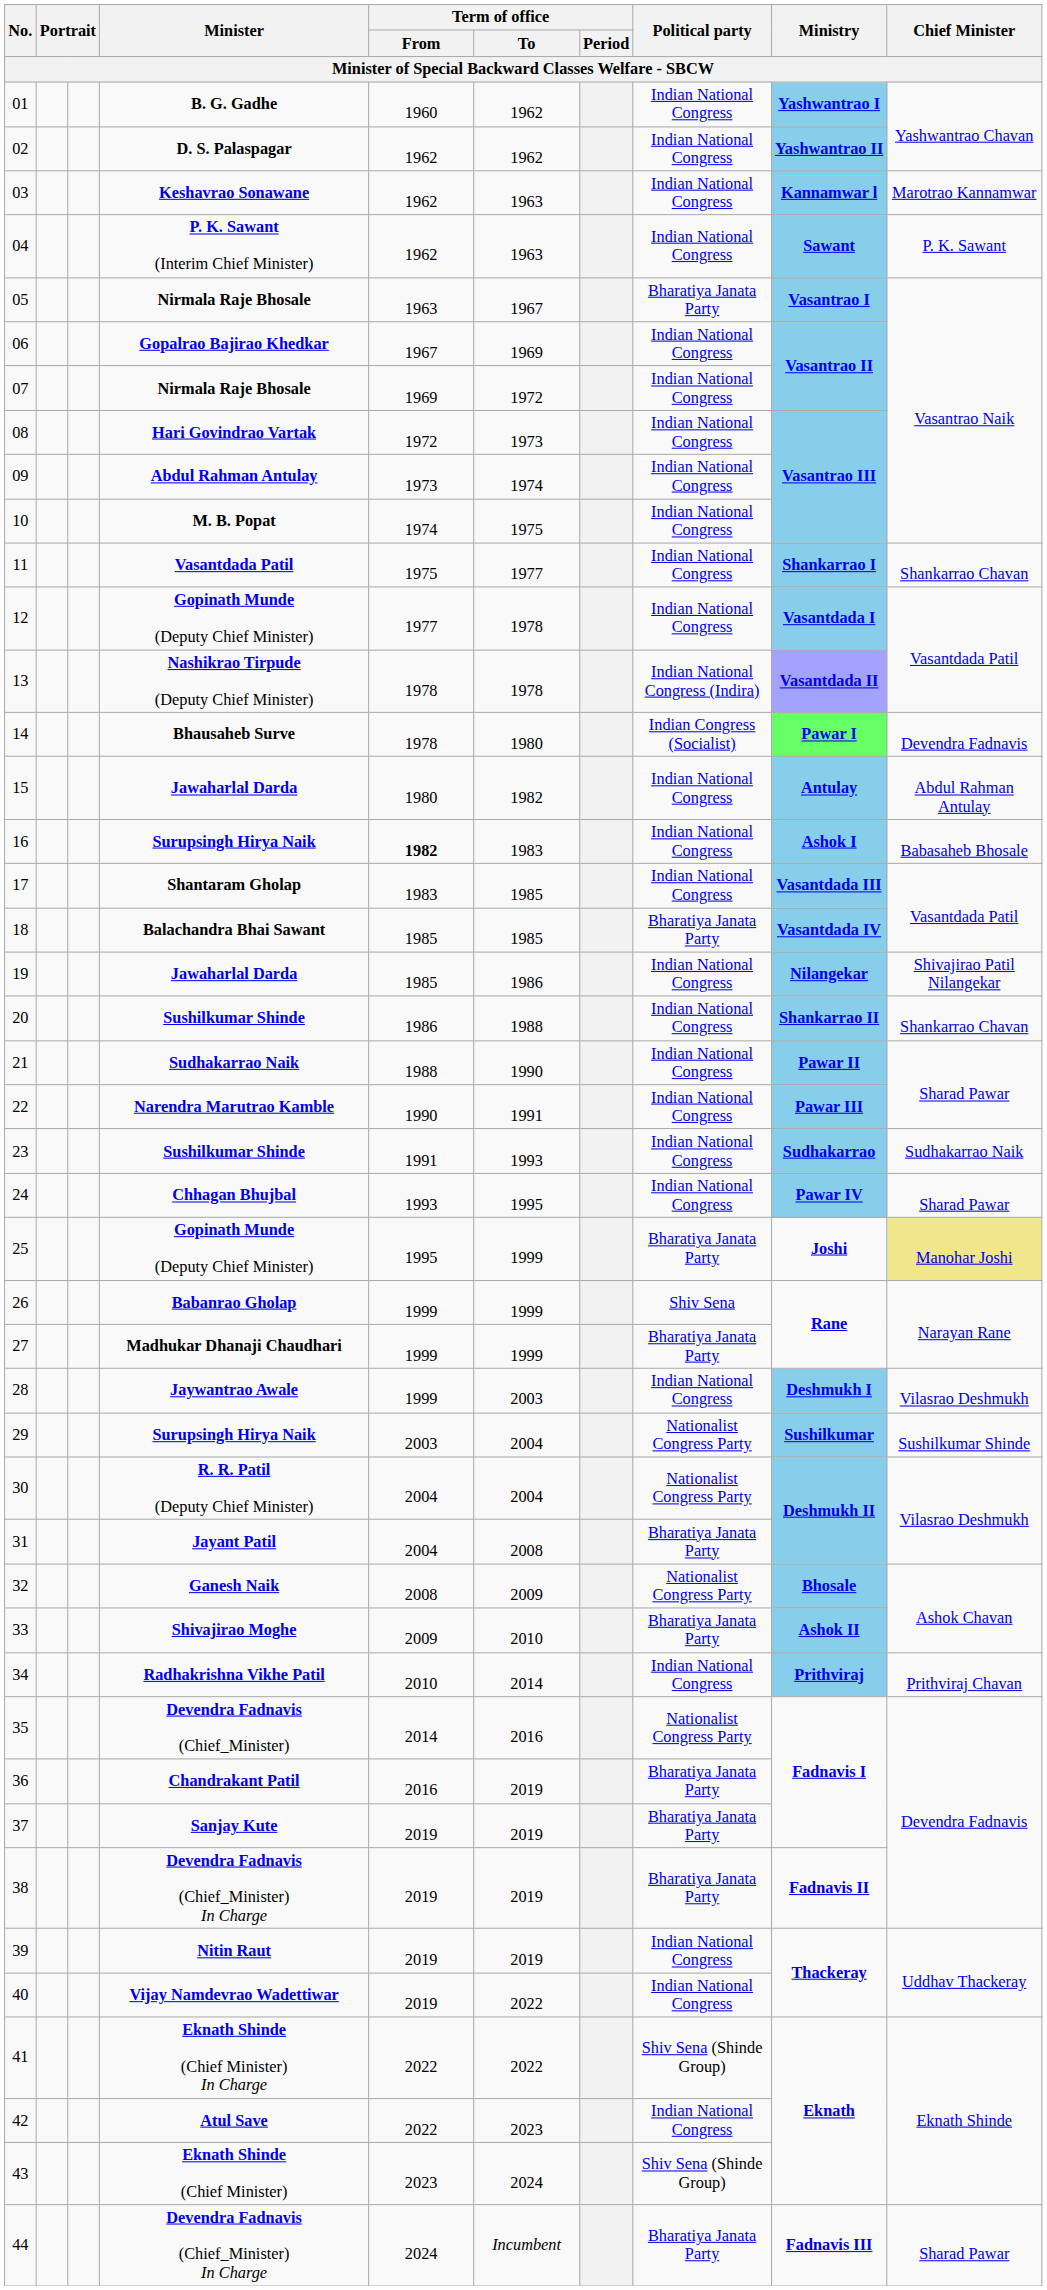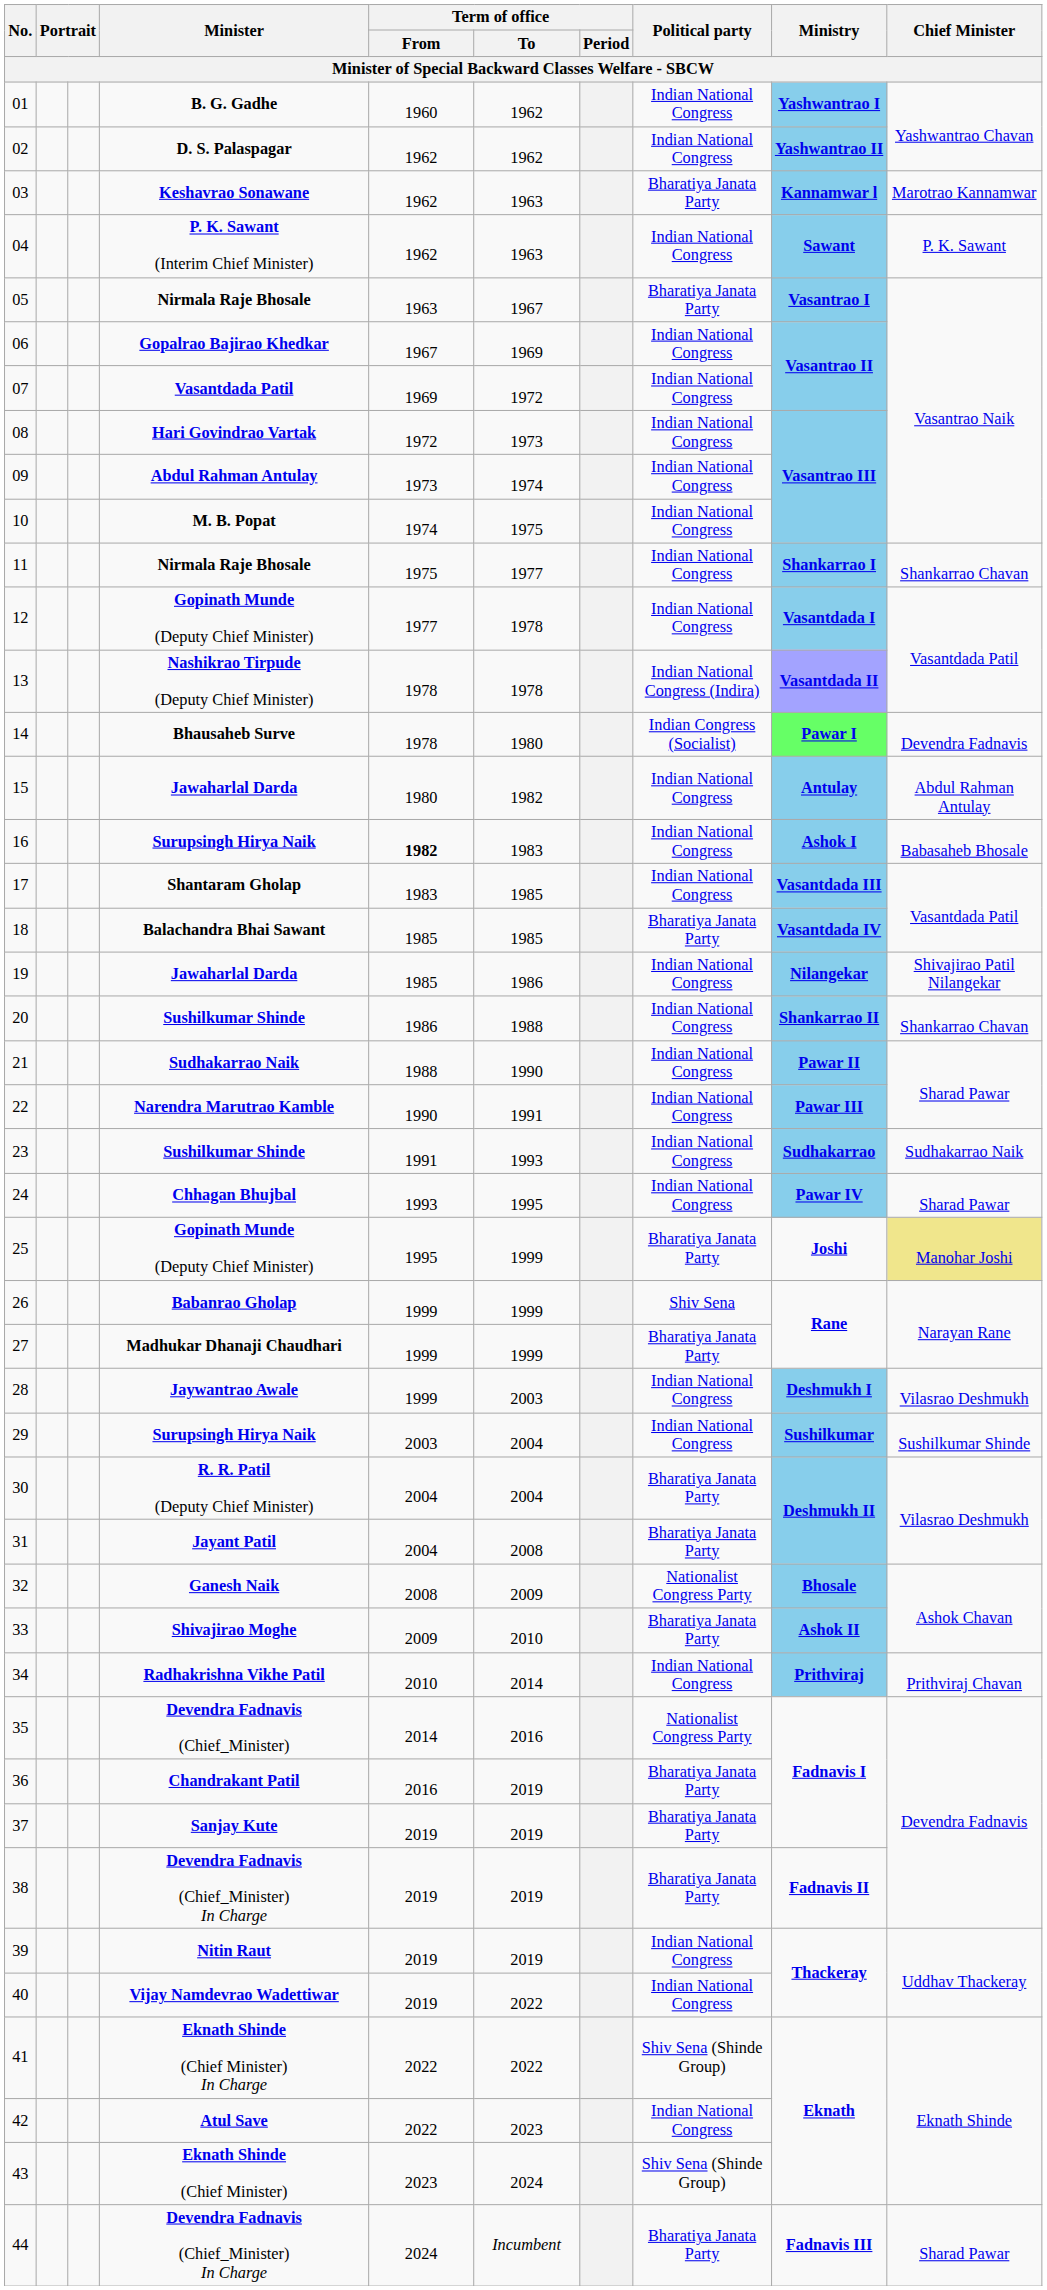03 | Political party: Indian National Congress -> Bharatiya Janata Party
07 | Minister: Nirmala Raje Bhosale -> Vasantdada Patil
11 | Minister: Vasantdada Patil -> Nirmala Raje Bhosale
29 | Political party: Nationalist Congress Party -> Indian National Congress
30 | Political party: Nationalist Congress Party -> Bharatiya Janata Party
